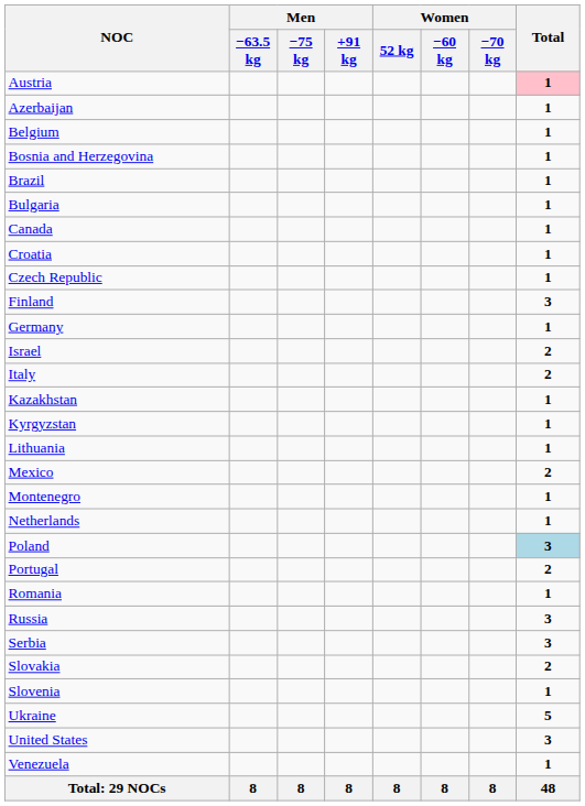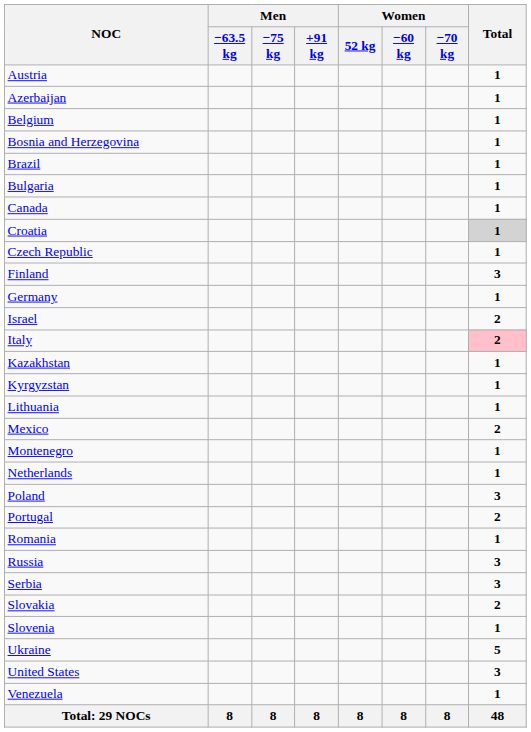Austria | Total: pink background -> no background
Croatia | Total: no background -> lightgrey background
Italy | Total: no background -> pink background
Poland | Total: lightblue background -> no background
